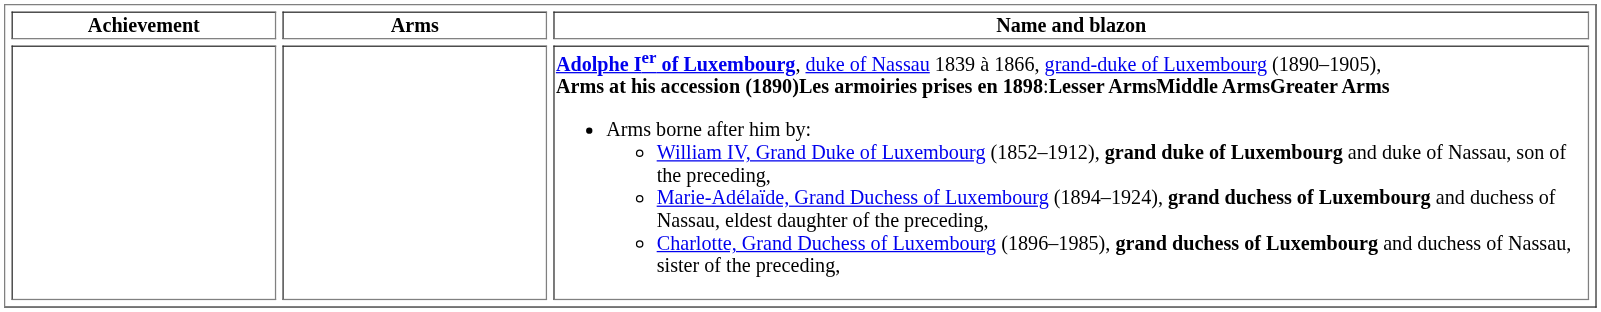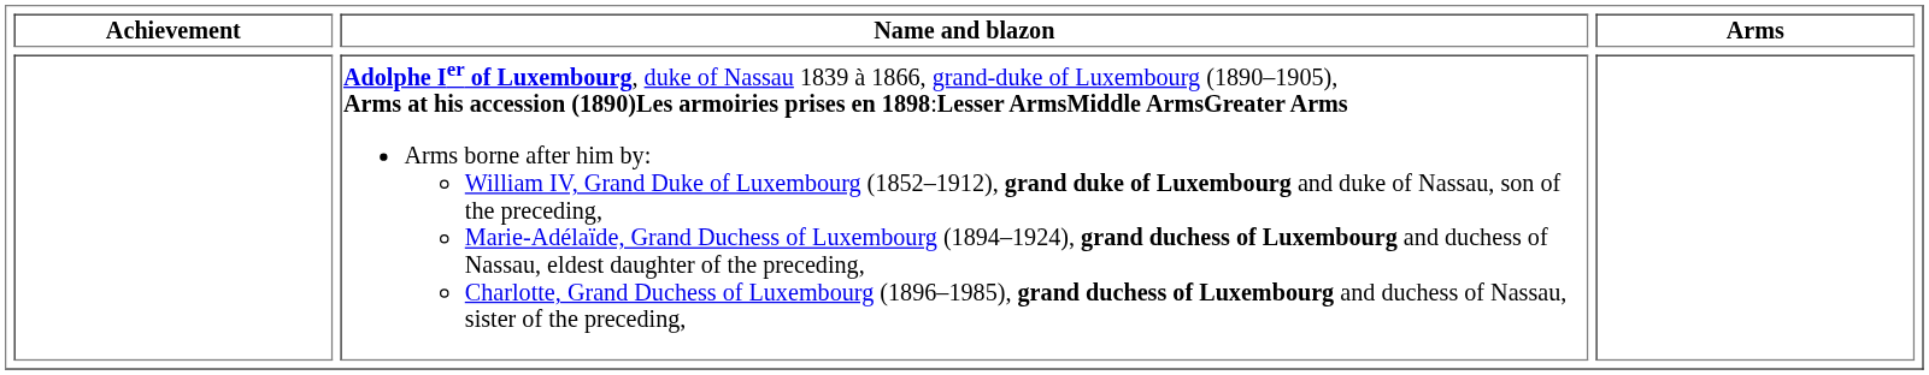columns swapped: Arms <-> Name and blazon
